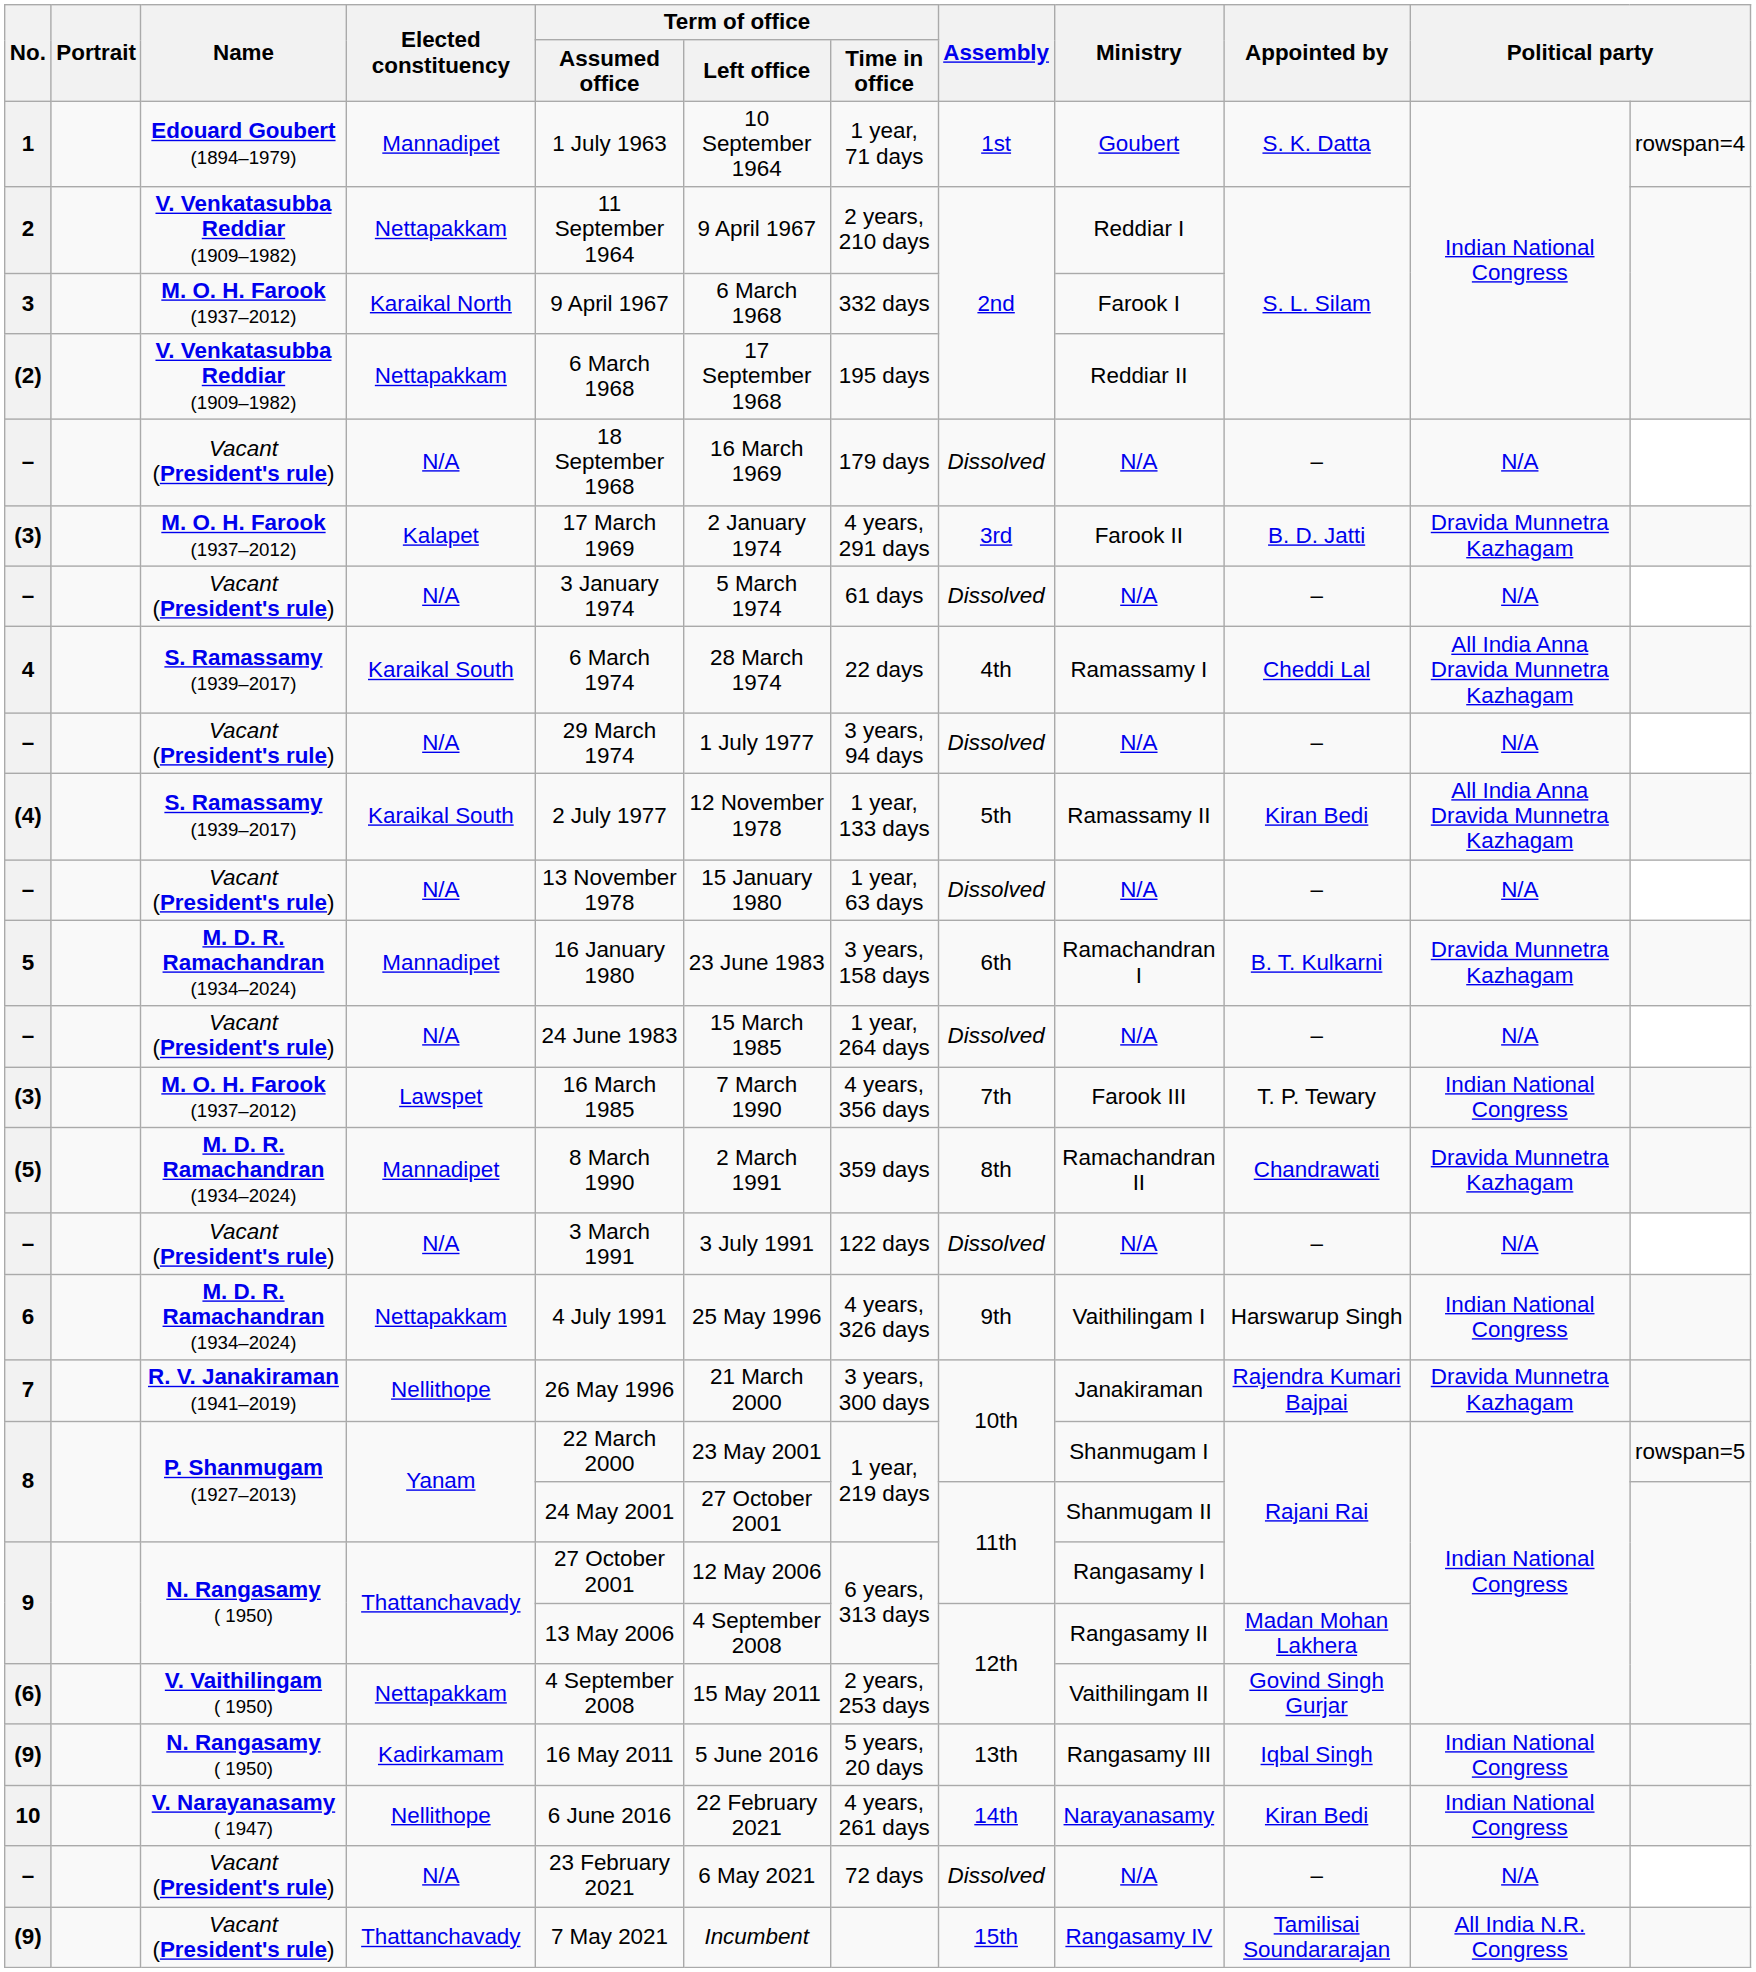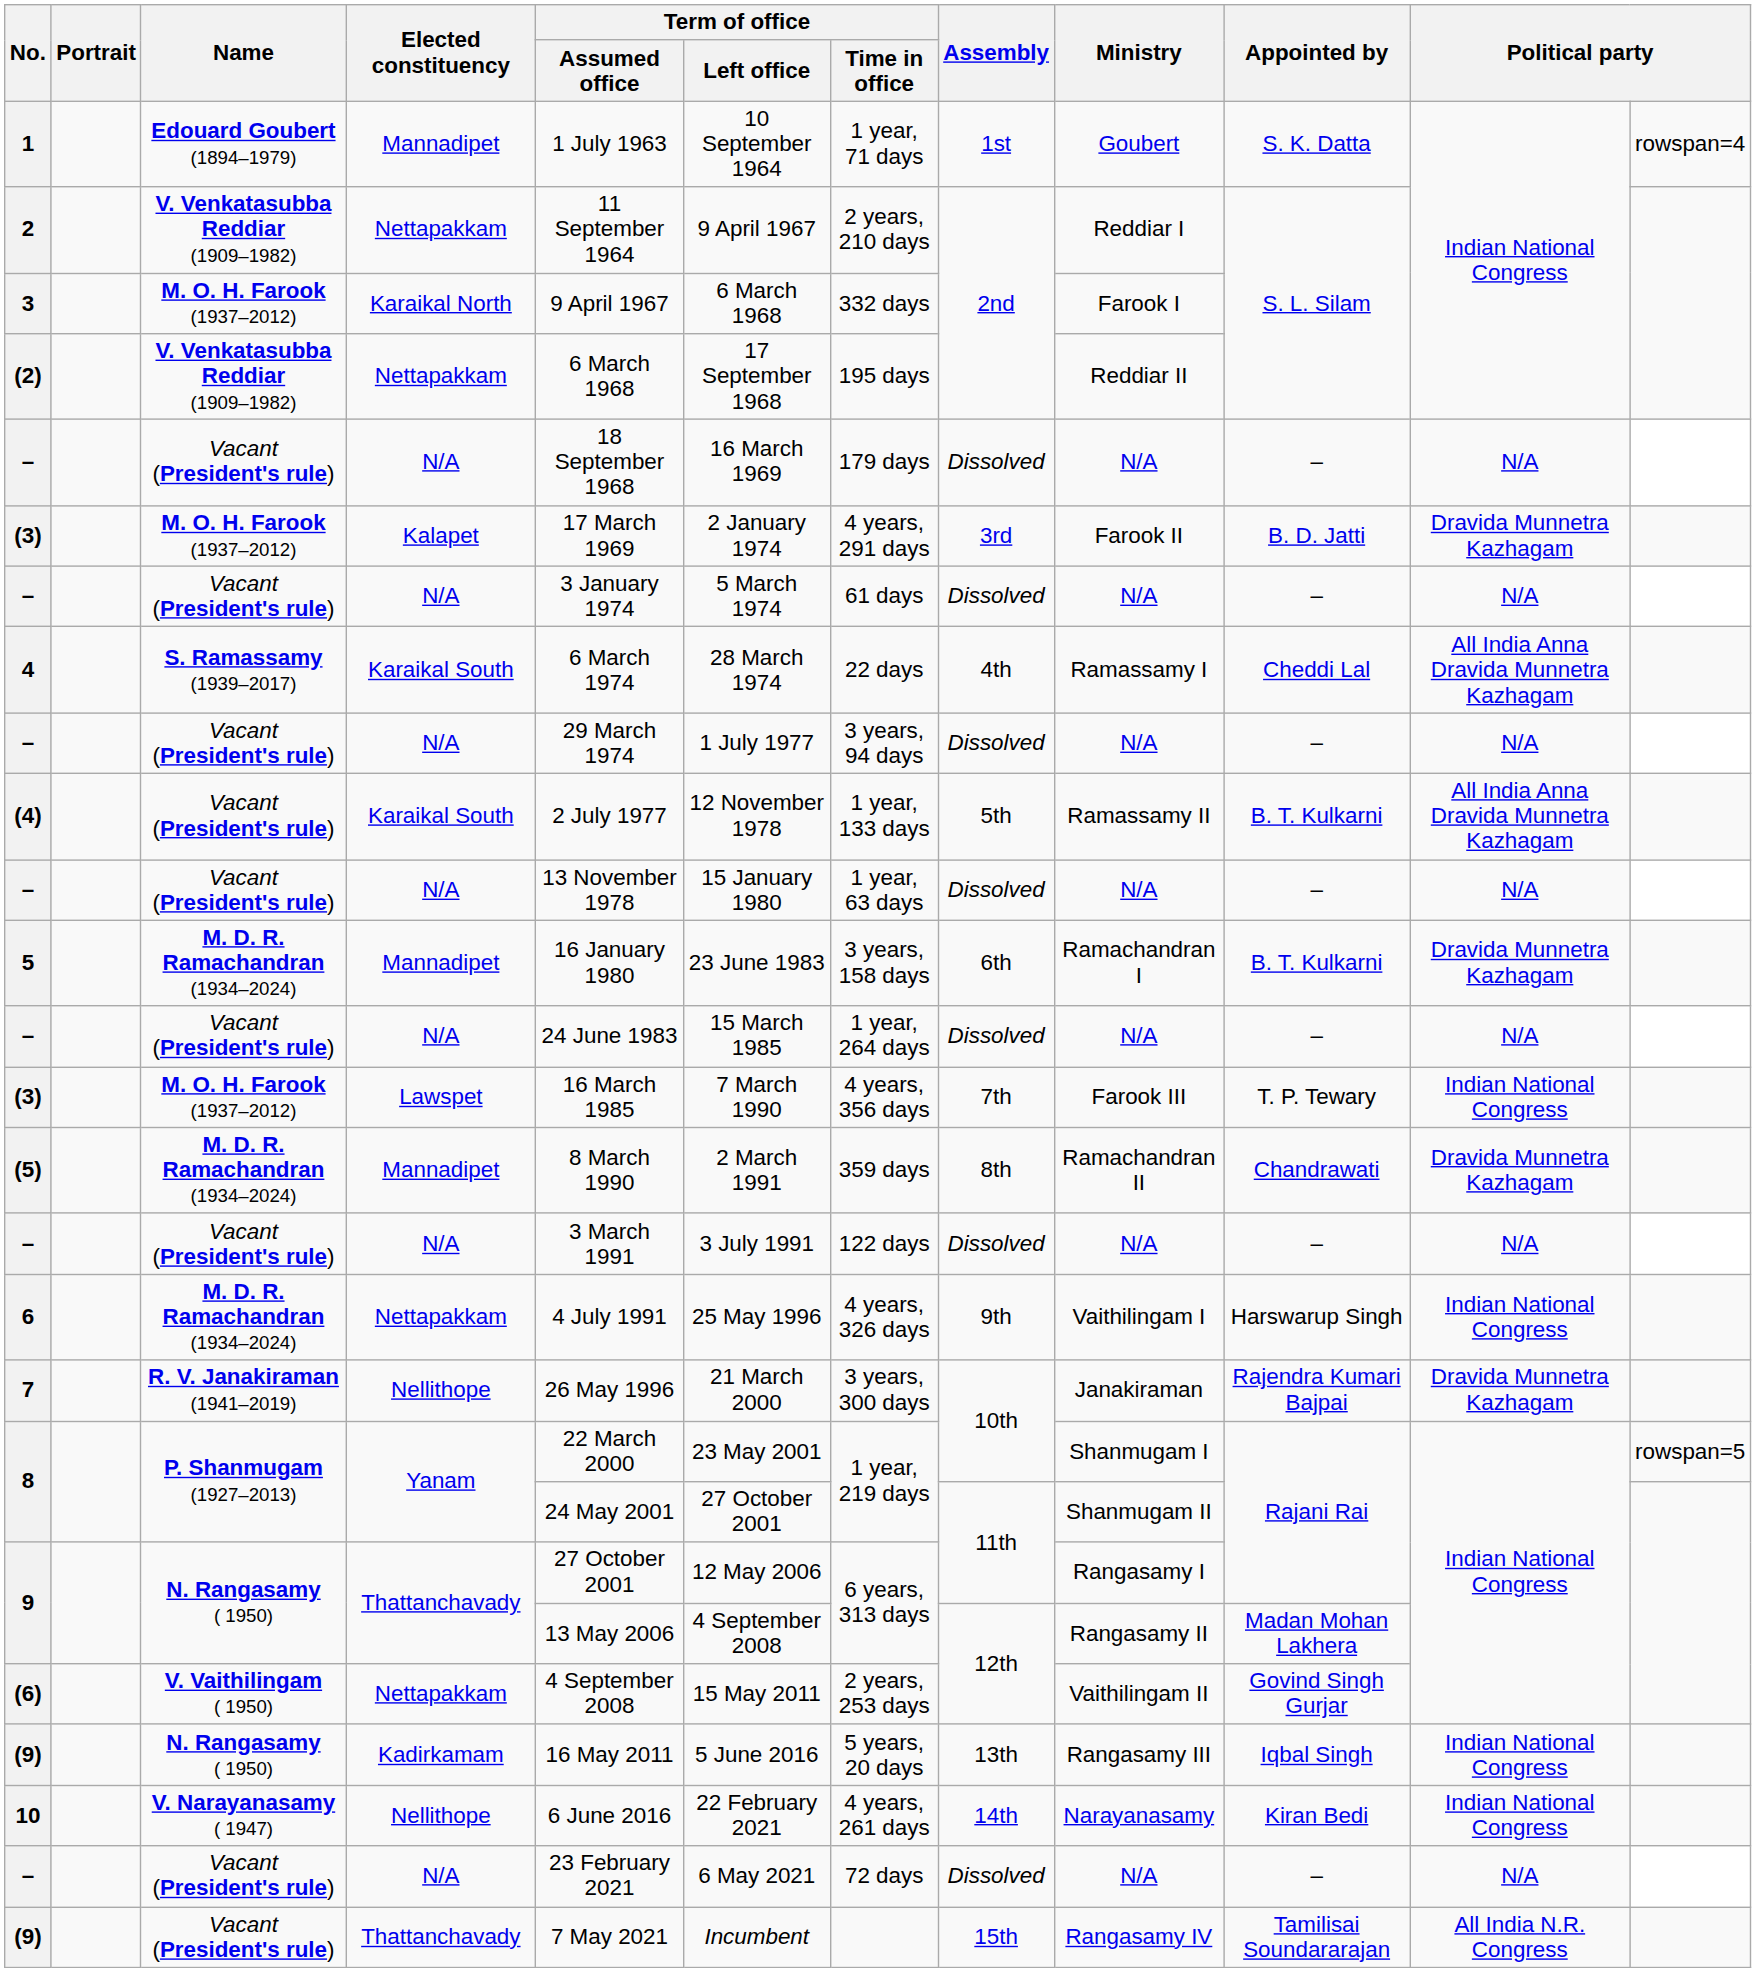(4) | Name: S. Ramassamy (1939–2017) -> Vacant (President's rule)
(4) | Appointed by: Kiran Bedi -> B. T. Kulkarni
